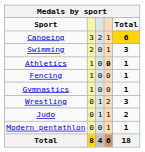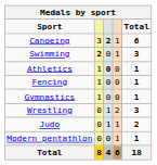Canoeing | column 3: normal -> bold
Canoeing | Total: gold background -> no background
Swimming | column 2: normal -> bold
Athletics | column 3: normal -> bold
Athletics | column 4: bold -> normal
